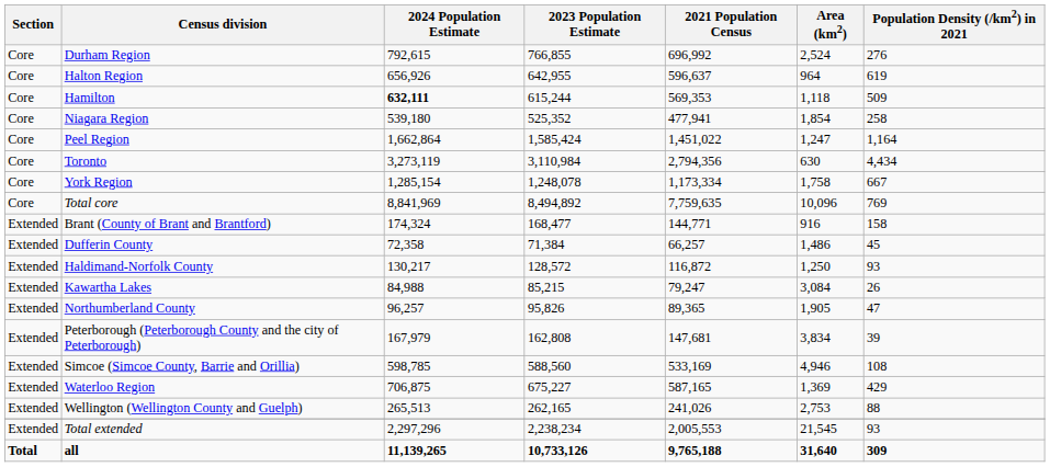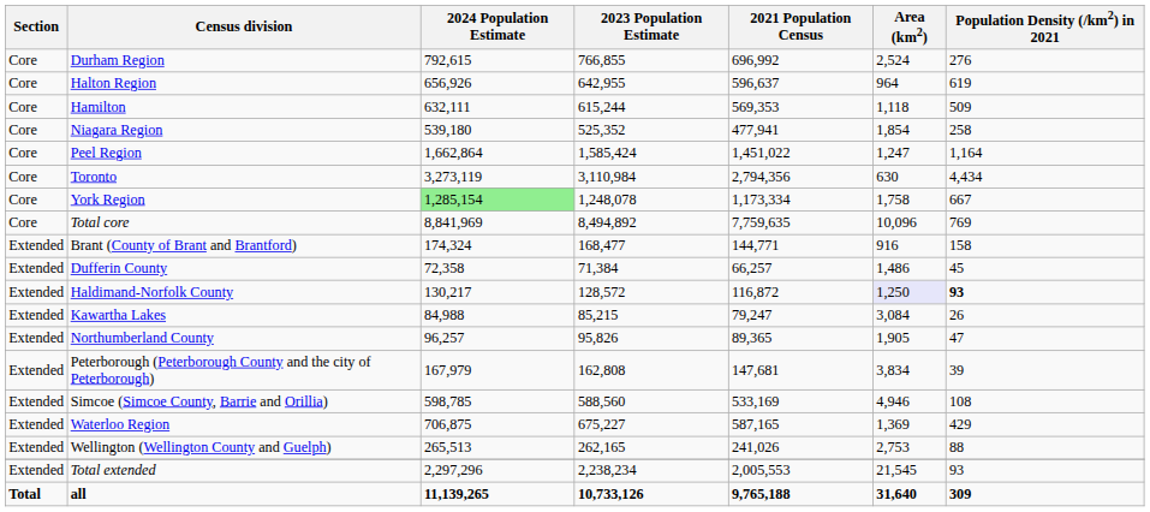Hamilton | 2024 Population Estimate: bold -> normal
York Region | 2024 Population Estimate: no background -> lightgreen background
Haldimand-Norfolk County | Area (km2): no background -> lavender background
Haldimand-Norfolk County | Population Density (/km2) in 2021: normal -> bold
